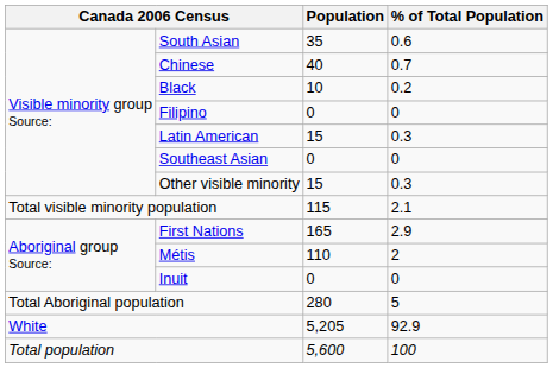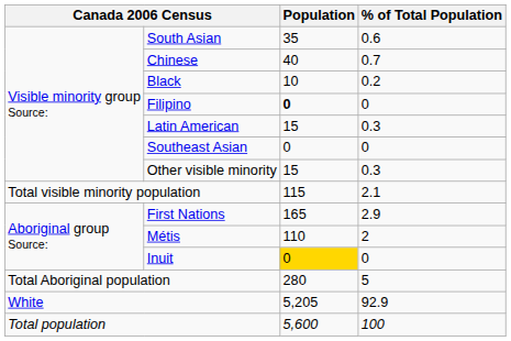Filipino | Population: normal -> bold
Inuit | Population: no background -> gold background
